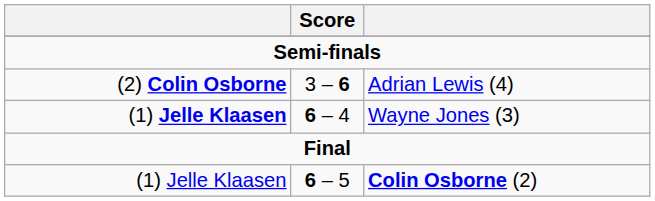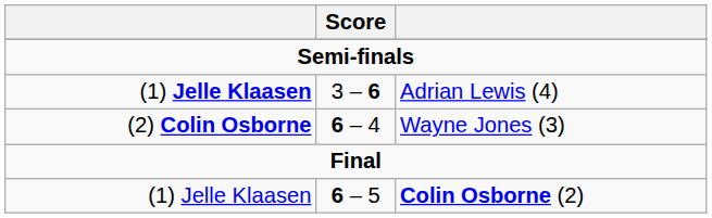Adrian Lewis (4) | column 1: (2) Colin Osborne -> (1) Jelle Klaasen
Wayne Jones (3) | column 1: (1) Jelle Klaasen -> (2) Colin Osborne
